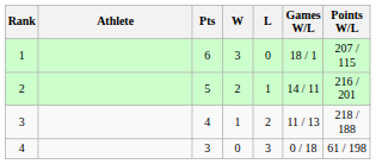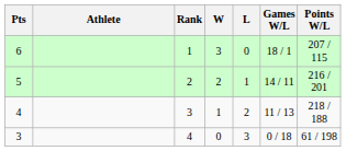columns swapped: Rank <-> Pts
